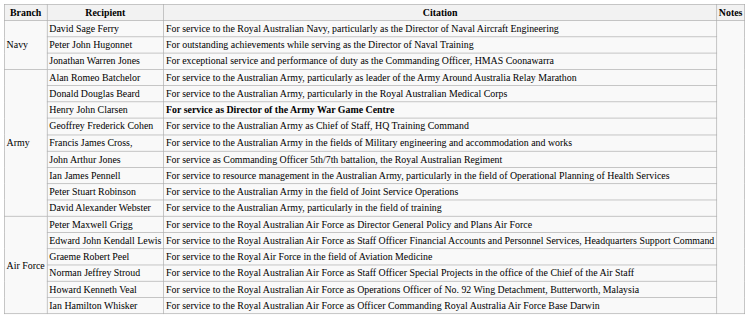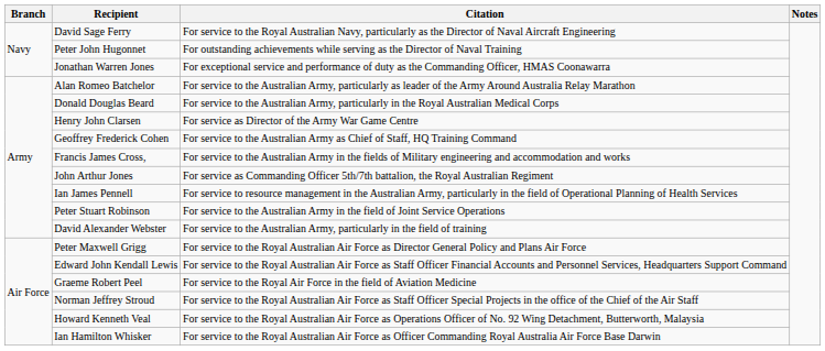Henry John Clarsen | Citation: bold -> normal
